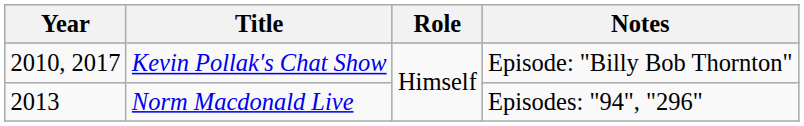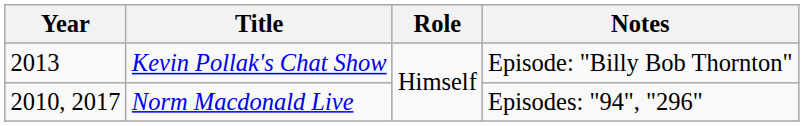Kevin Pollak's Chat Show | Year: 2010, 2017 -> 2013
Norm Macdonald Live | Year: 2013 -> 2010, 2017
